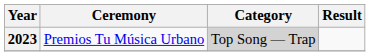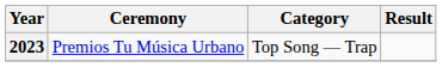2023 | Category: lightgrey background -> no background
